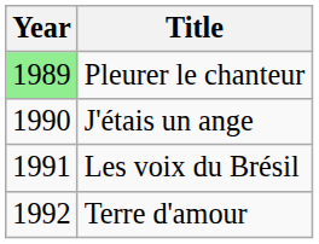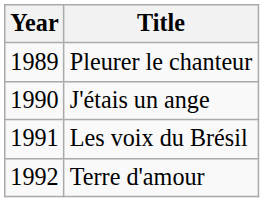Pleurer le chanteur | Year: lightgreen background -> no background
